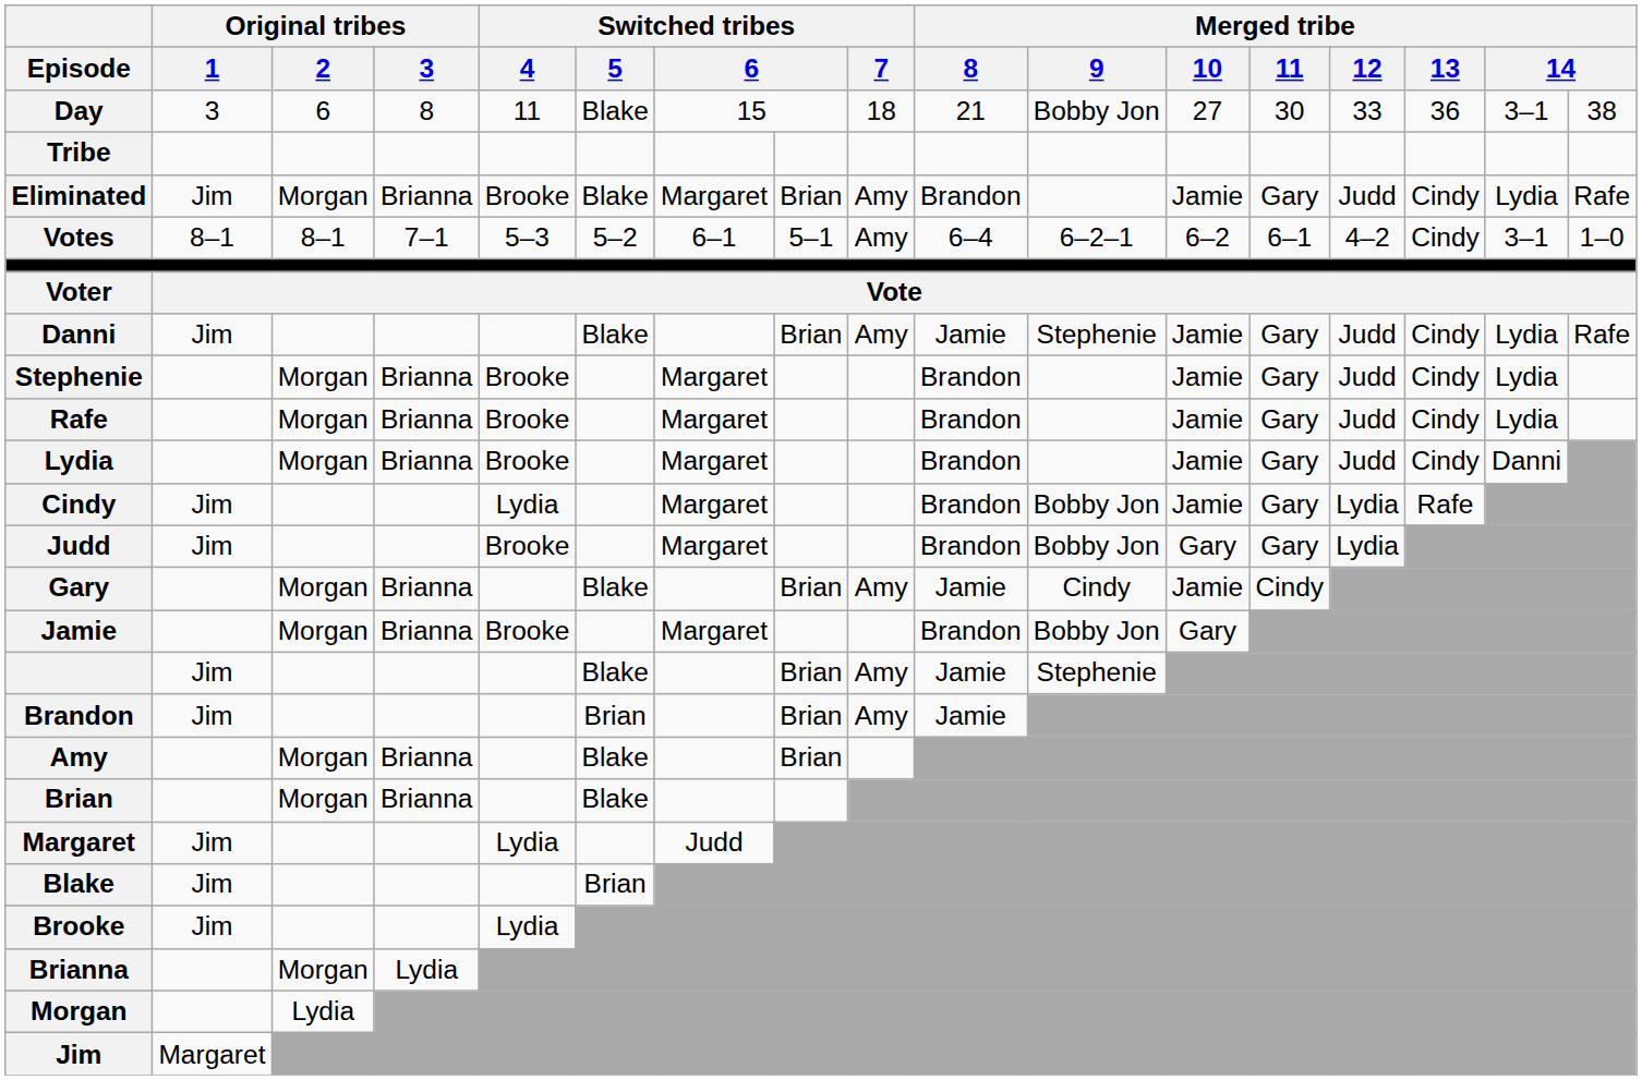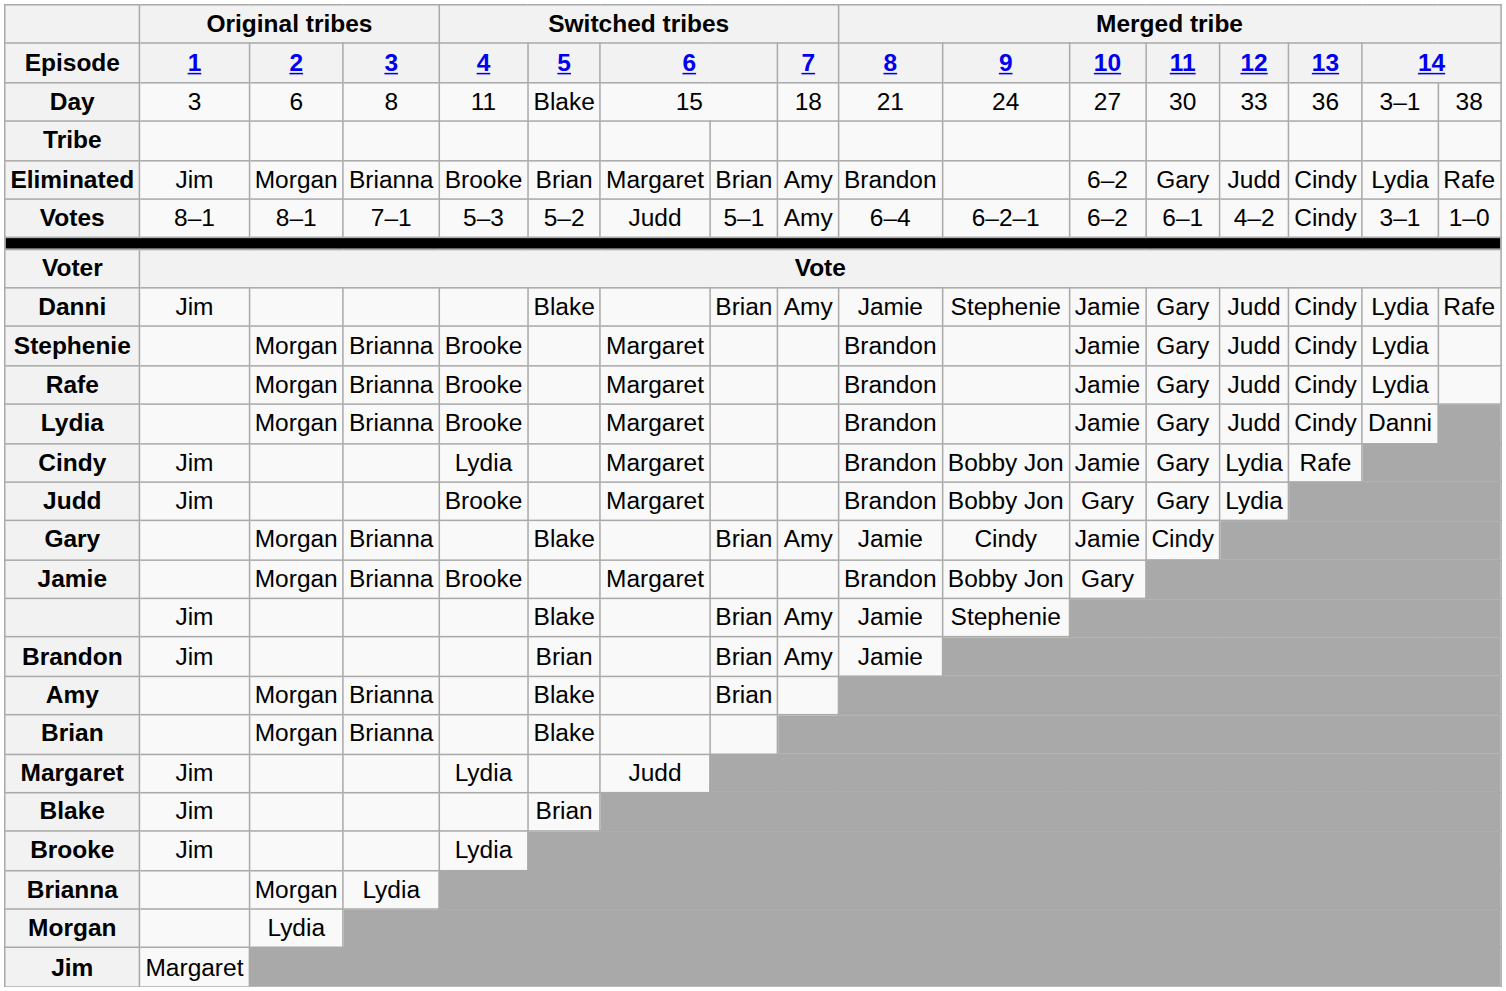Day | Merged tribe / 9: Bobby Jon -> 24
Eliminated | Switched tribes / 5: Blake -> Brian
Eliminated | Merged tribe / 10: Jamie -> 6–2
Votes | column 7: 6–1 -> Judd
